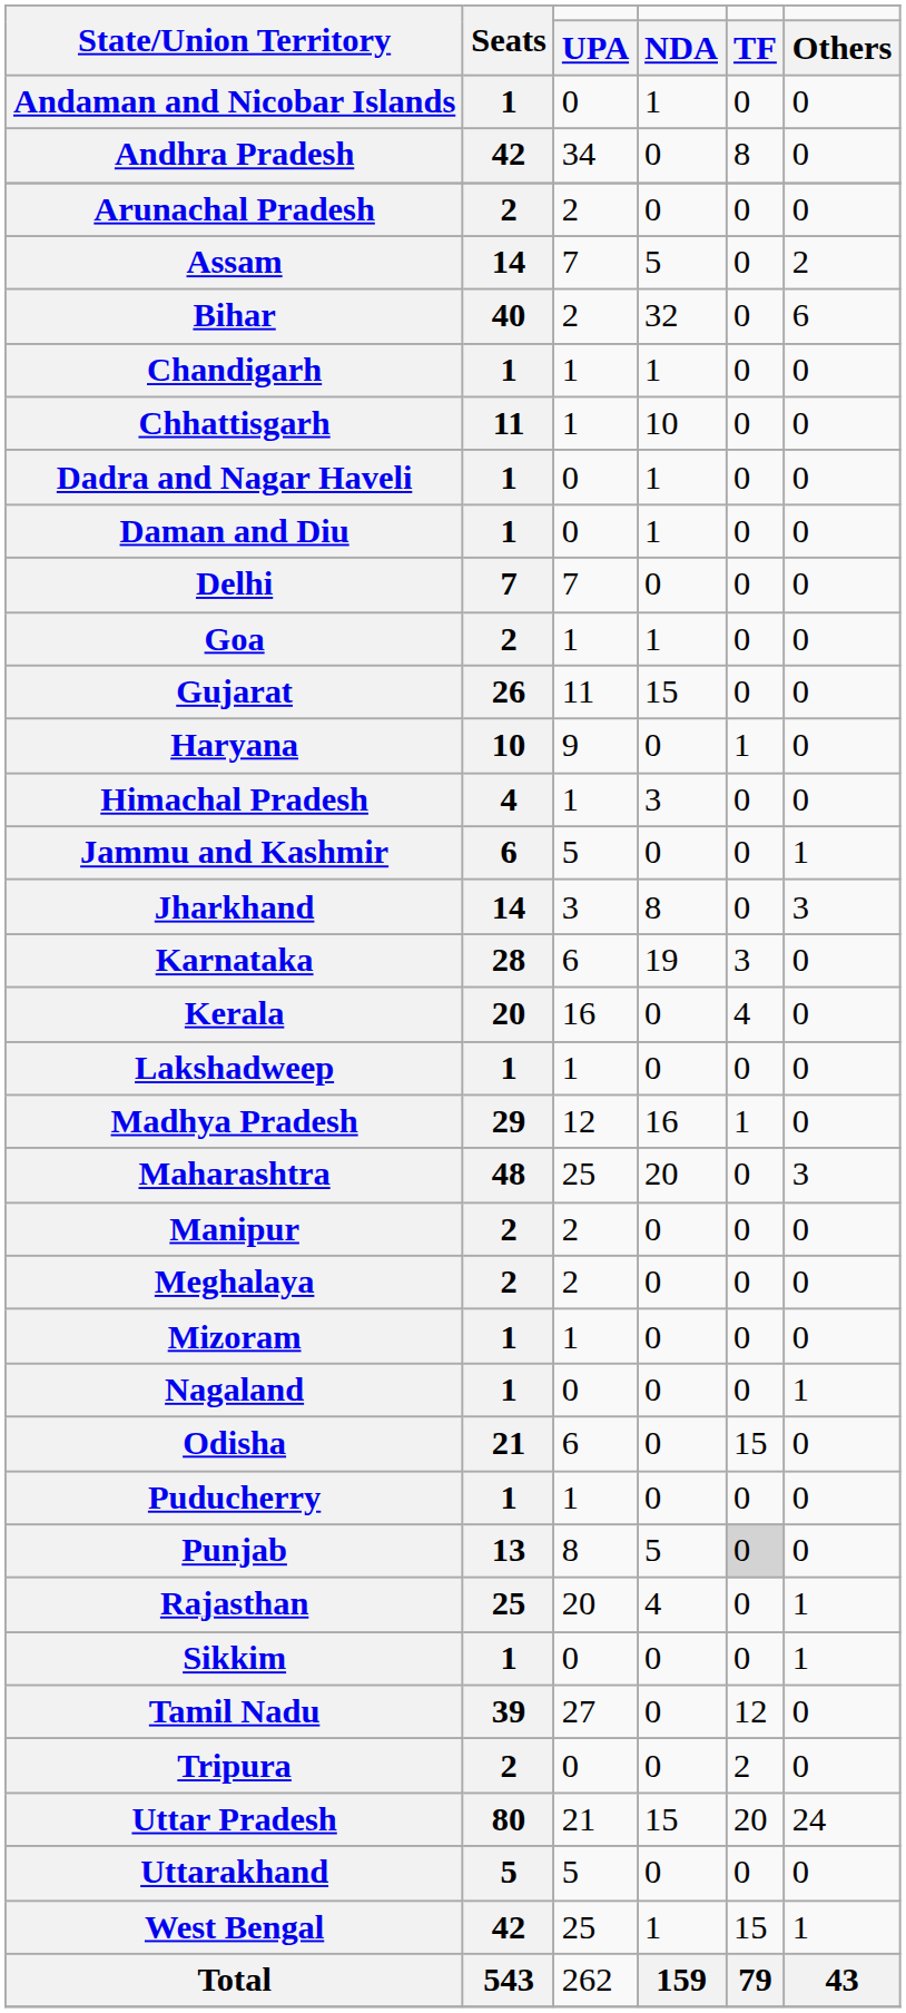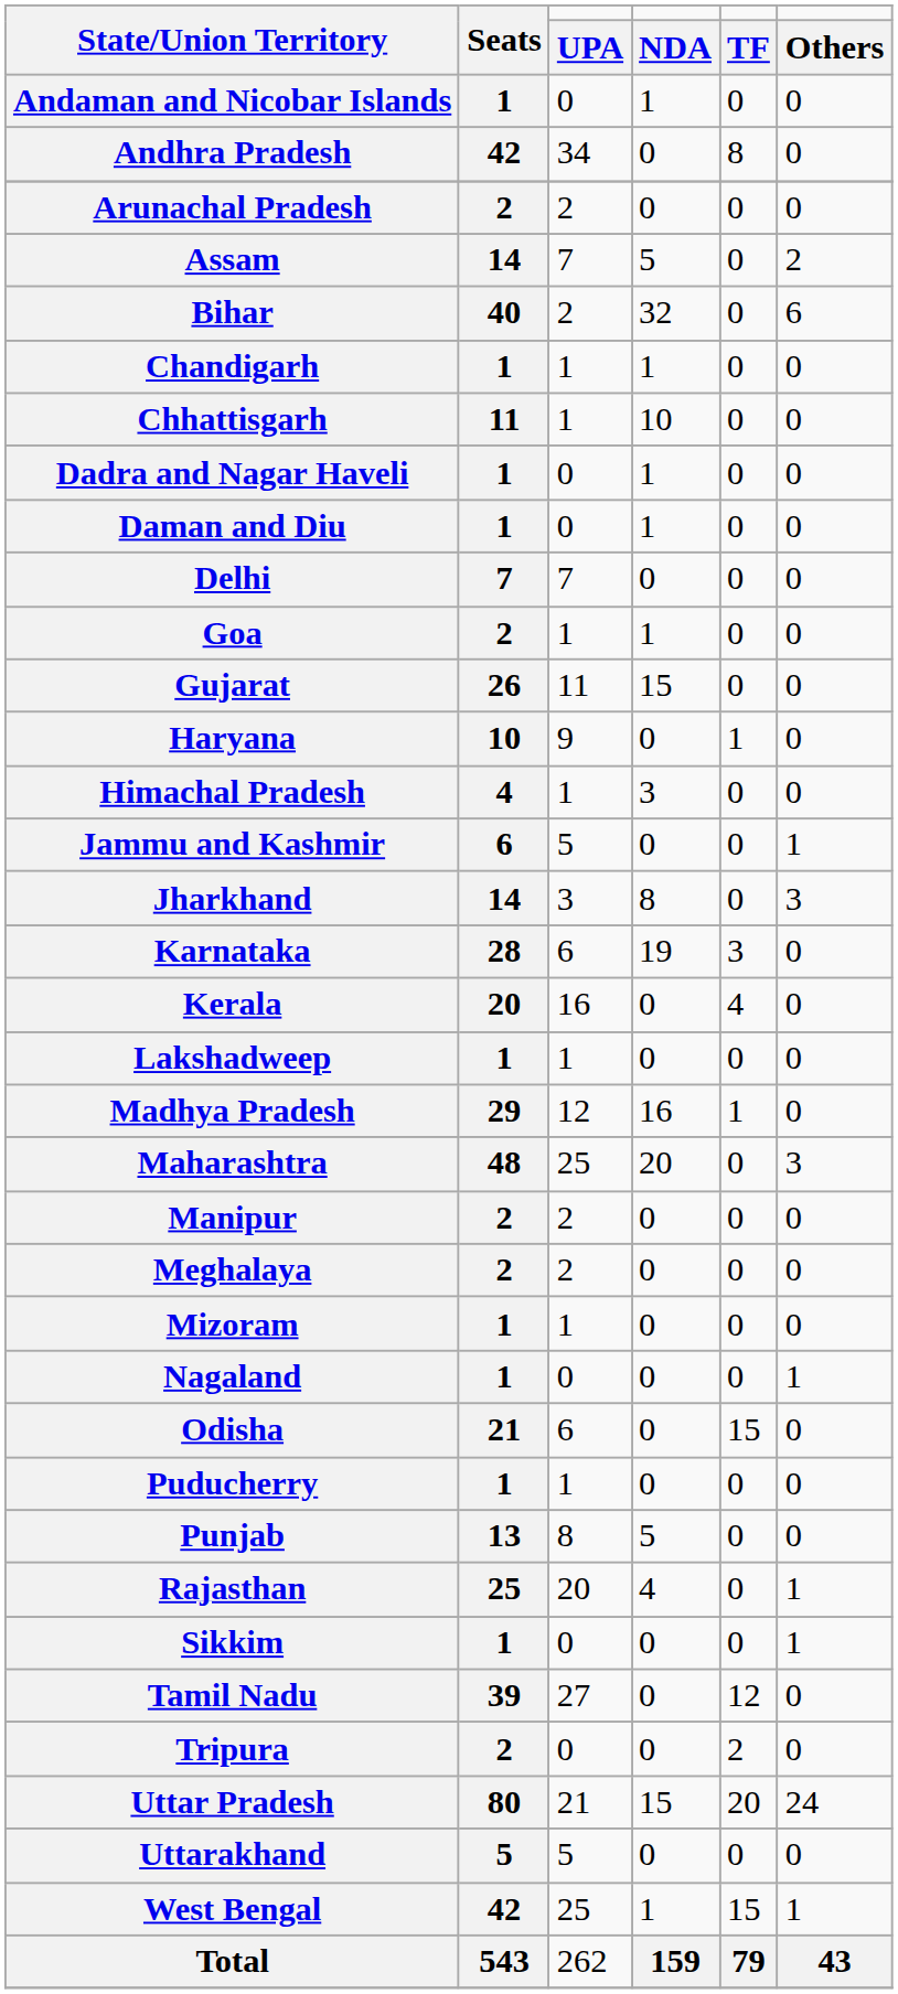Punjab | TF: lightgrey background -> no background
